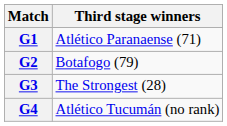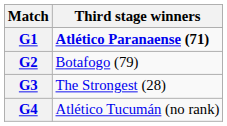G1 | Third stage winners: normal -> bold
